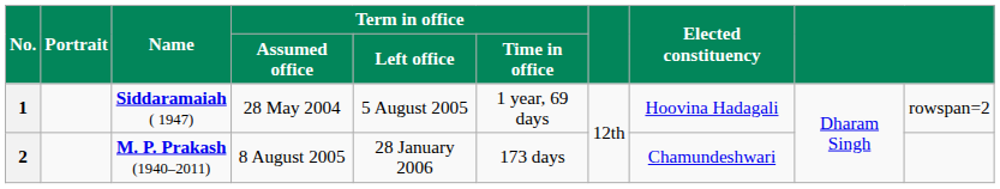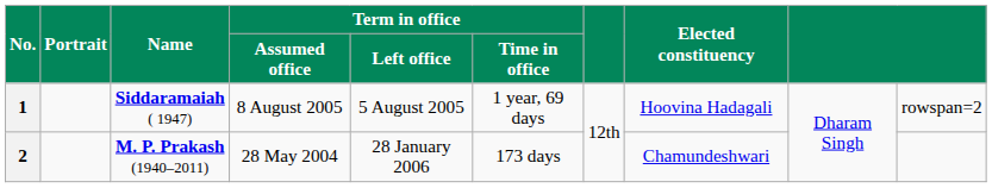1 | Term in office / Assumed office: 28 May 2004 -> 8 August 2005
2 | Term in office / Assumed office: 8 August 2005 -> 28 May 2004
